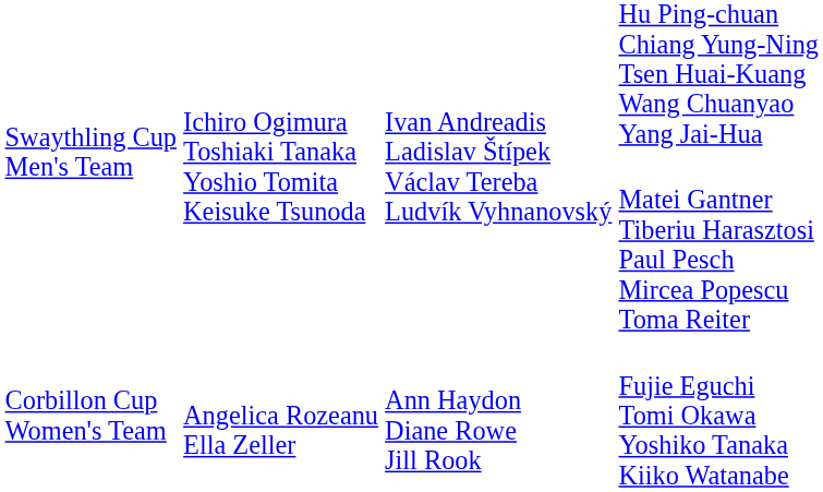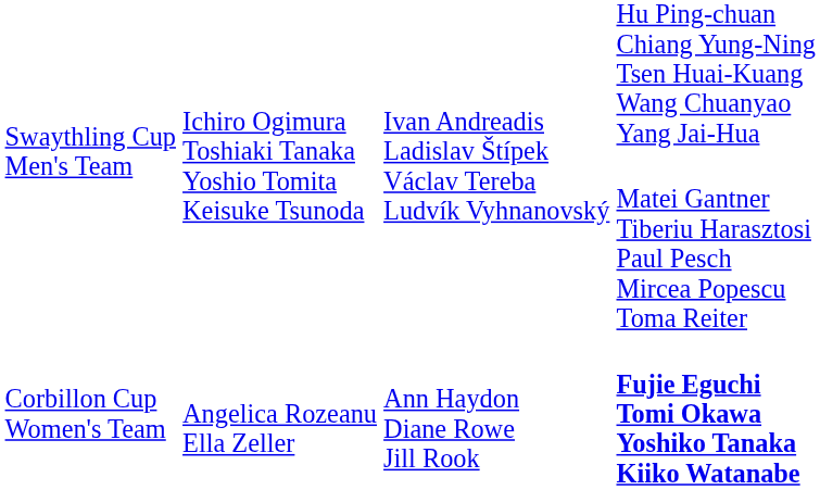Corbillon Cup Women's Team | column 4: normal -> bold
